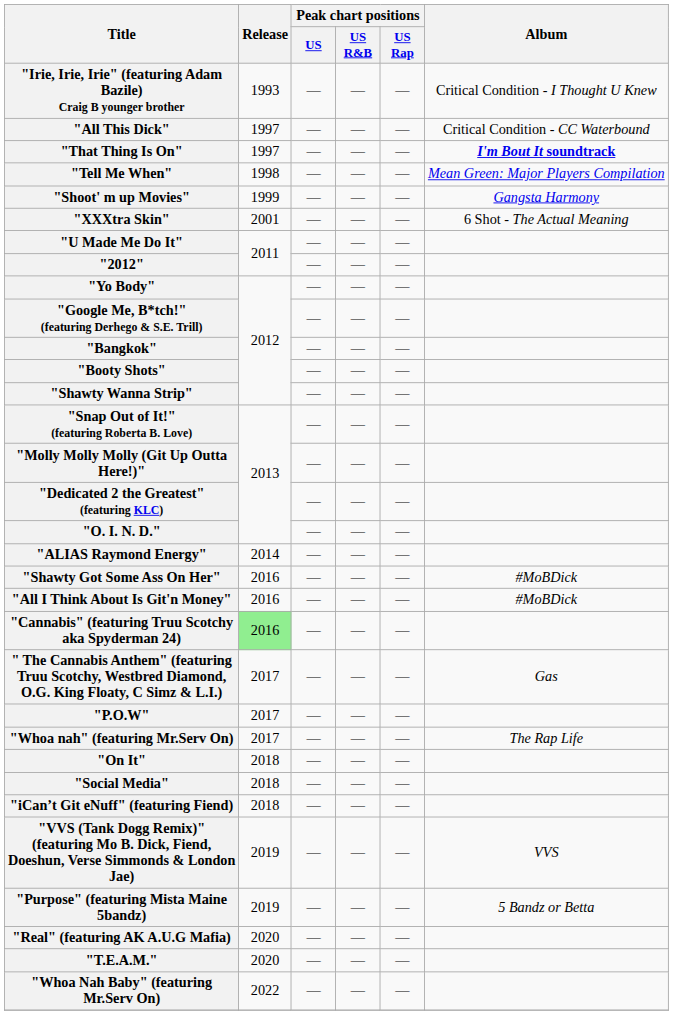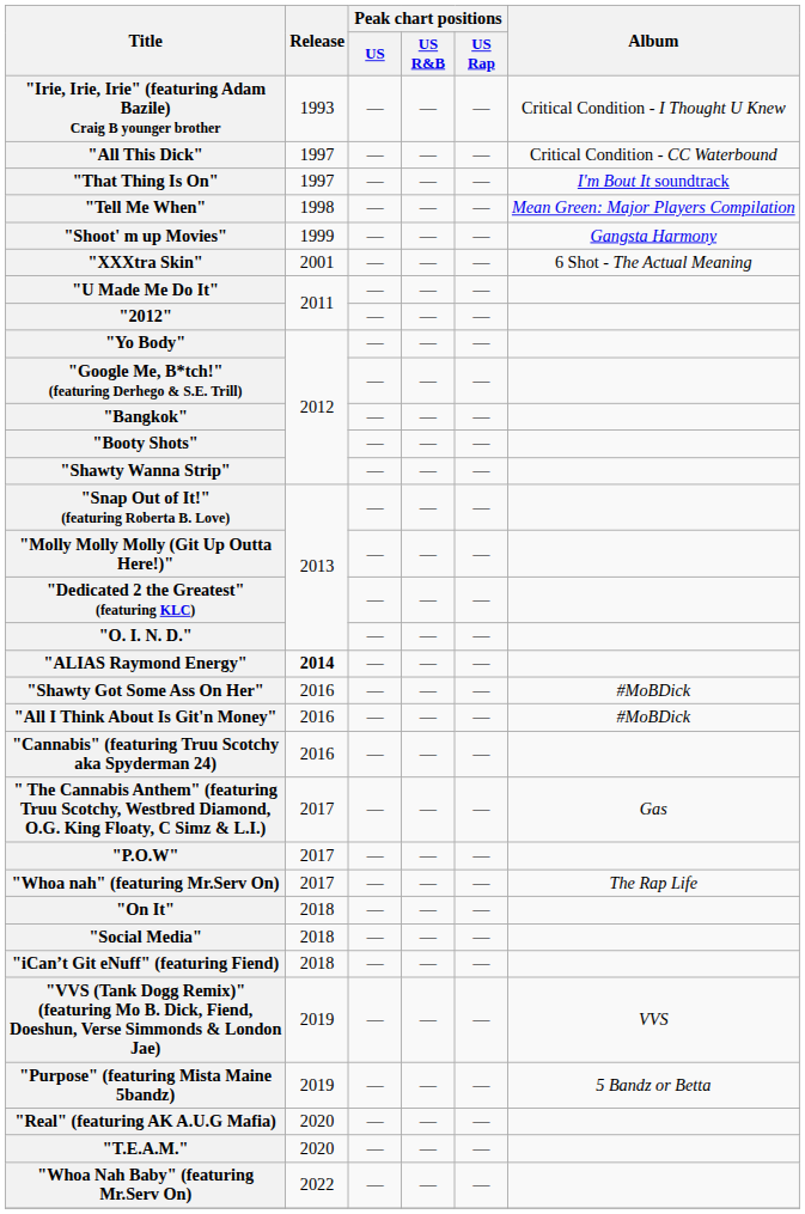"That Thing Is On" | Album: bold -> normal
"ALIAS Raymond Energy" | Release: normal -> bold
"Cannabis" (featuring Truu Scotchy aka Spyderman 24) | Release: lightgreen background -> no background
